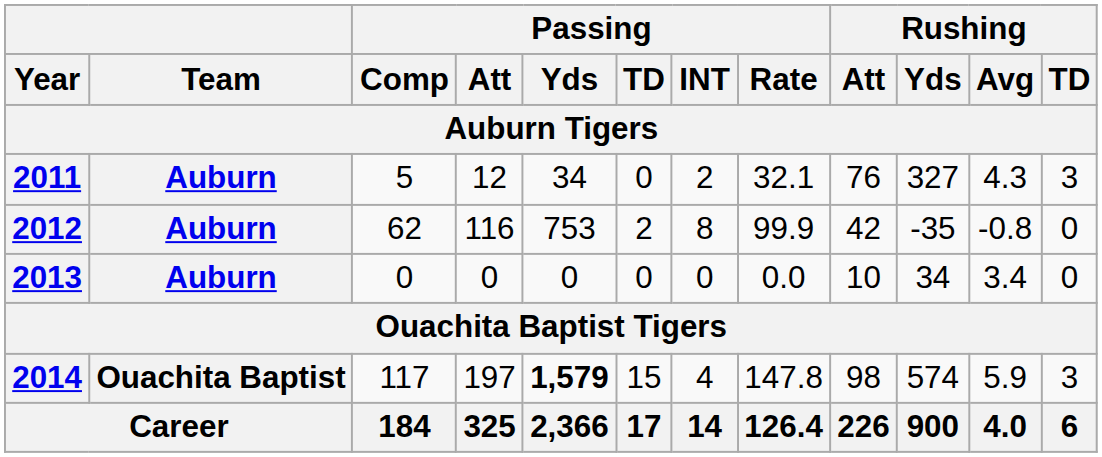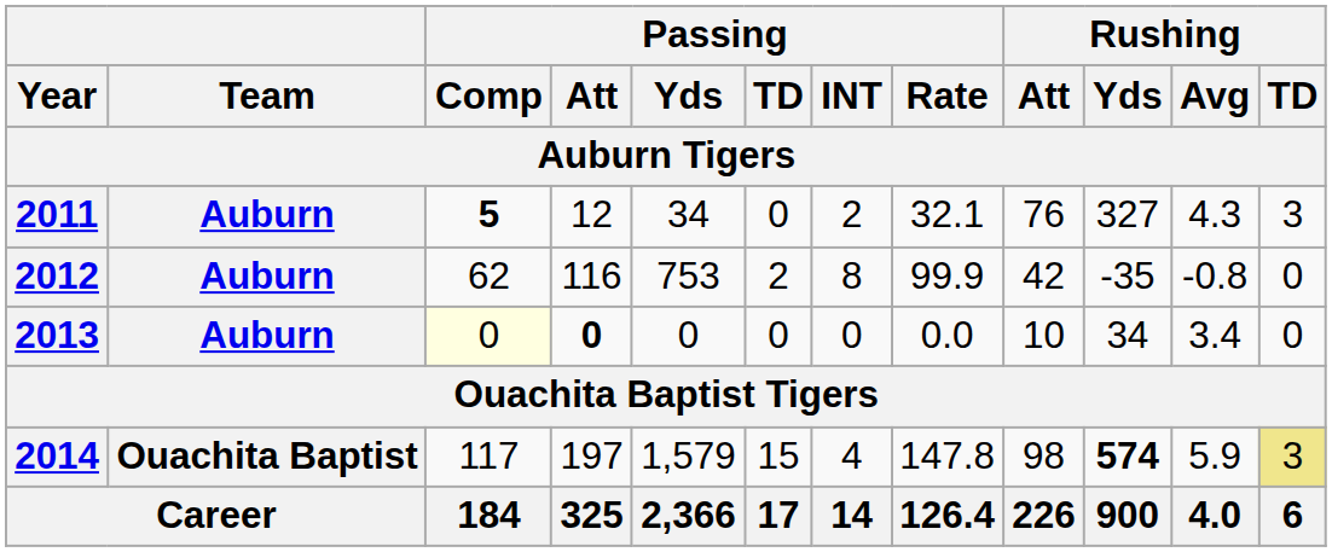2011 | Passing / Comp: normal -> bold
2013 | Passing / Comp: no background -> lightyellow background
2013 | Passing / Att: normal -> bold
2014 | Passing / Yds: bold -> normal
2014 | Rushing / Yds: normal -> bold
2014 | Rushing / TD: no background -> khaki background
